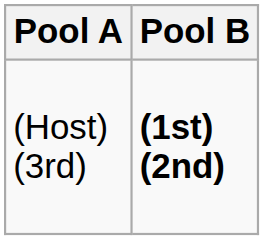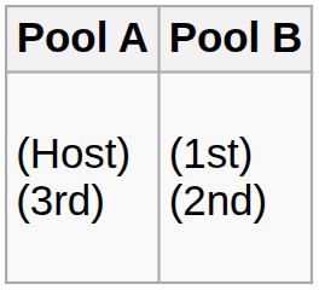(Host) (3rd) | Pool B: bold -> normal
